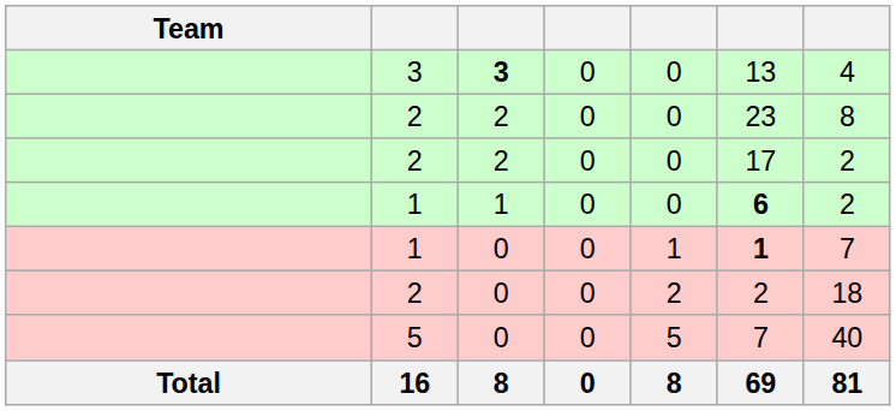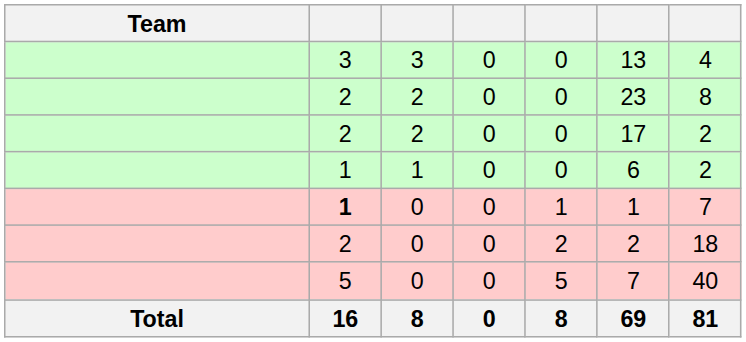row 2 | column 3: bold -> normal
row 5 | column 6: bold -> normal
row 6 | column 2: normal -> bold
row 6 | column 6: bold -> normal
